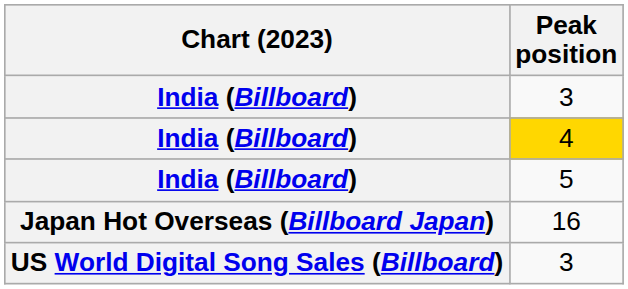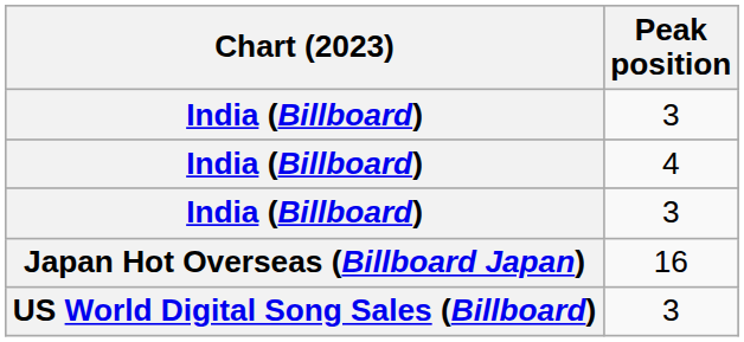row 3 | Peak position: gold background -> no background
row 4 | Peak position: 5 -> 3
